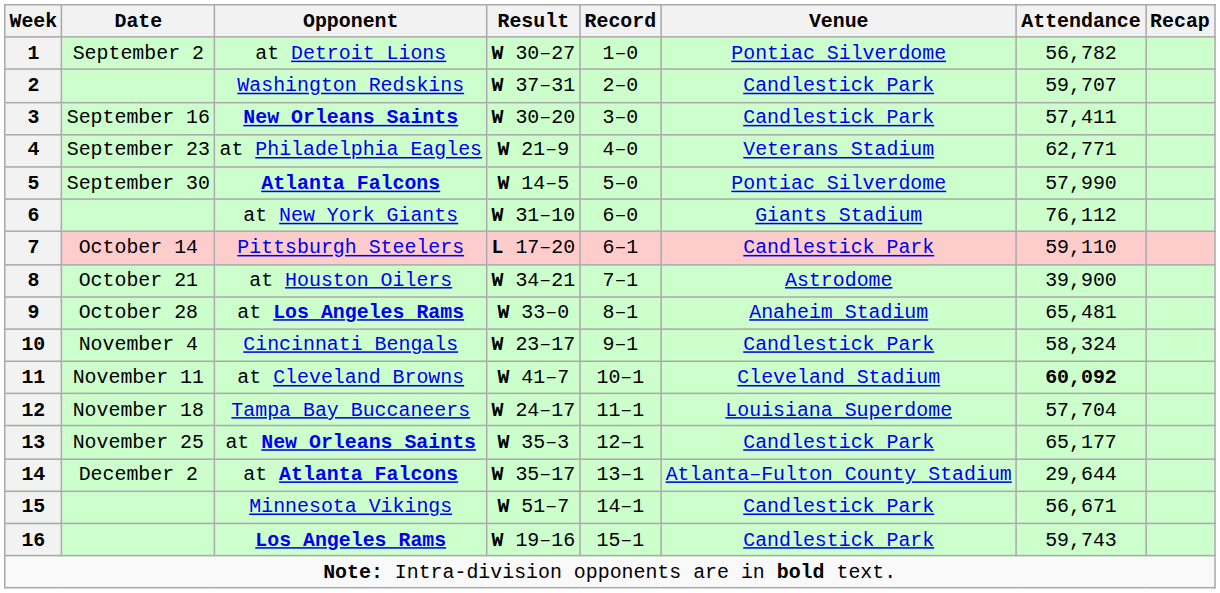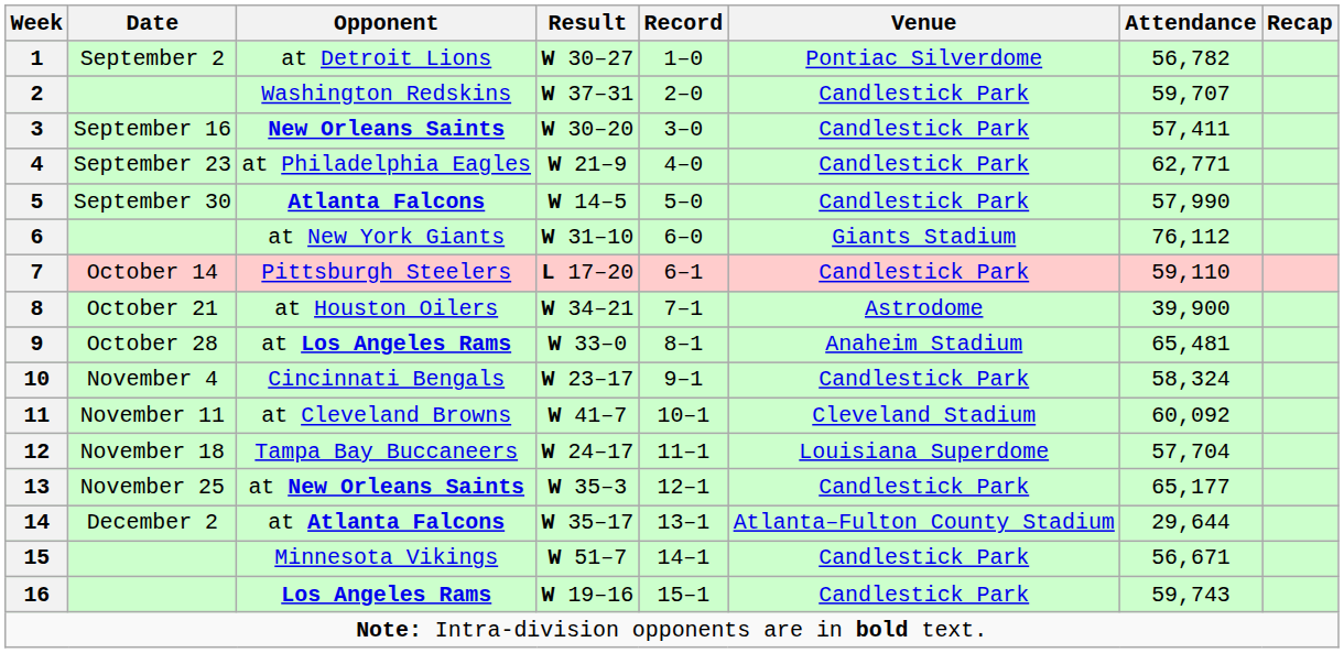4 | Venue: Veterans Stadium -> Candlestick Park
5 | Venue: Pontiac Silverdome -> Candlestick Park
11 | Attendance: bold -> normal
